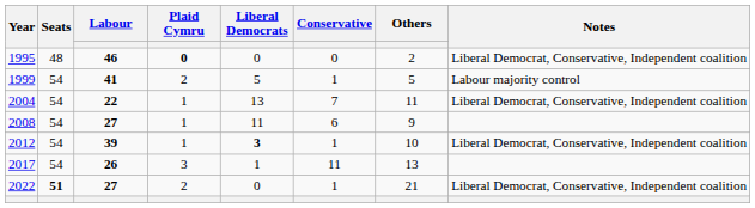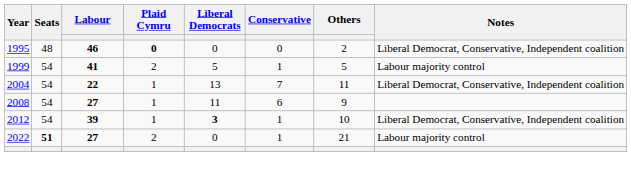- row: 2017 | 54 | 26 | 3 | 1 | 11 | 13
2022 | Notes: Liberal Democrat, Conservative, Independent coalition -> Labour majority control
